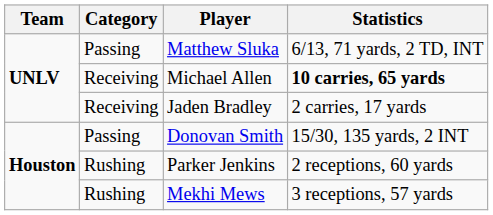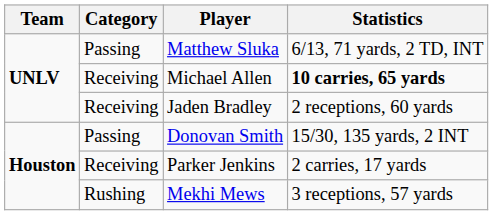Jaden Bradley | Statistics: 2 carries, 17 yards -> 2 receptions, 60 yards
Parker Jenkins | Category: Rushing -> Receiving
Parker Jenkins | Statistics: 2 receptions, 60 yards -> 2 carries, 17 yards
